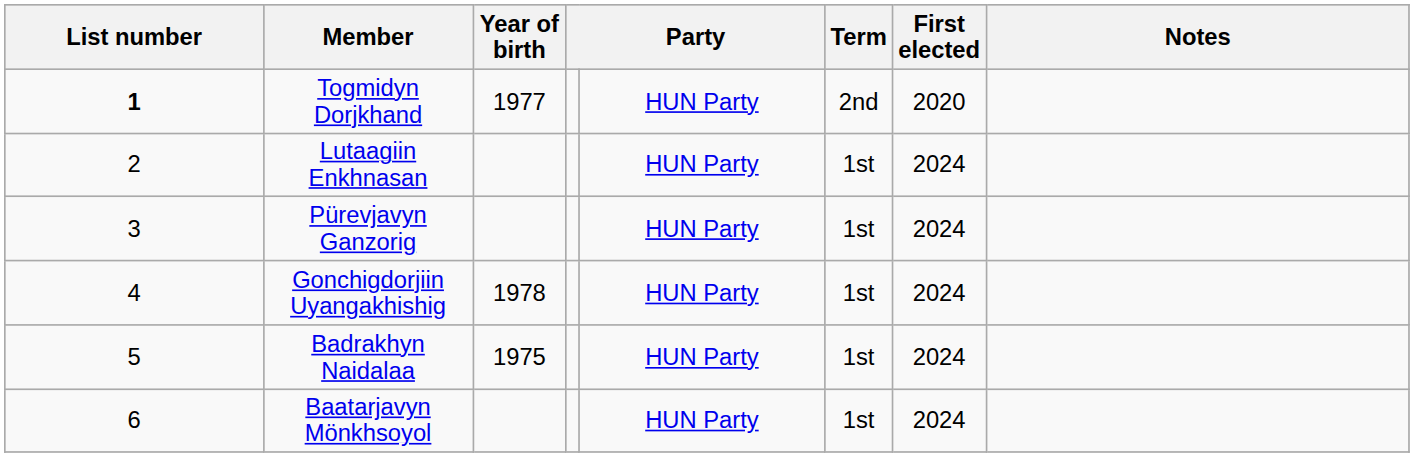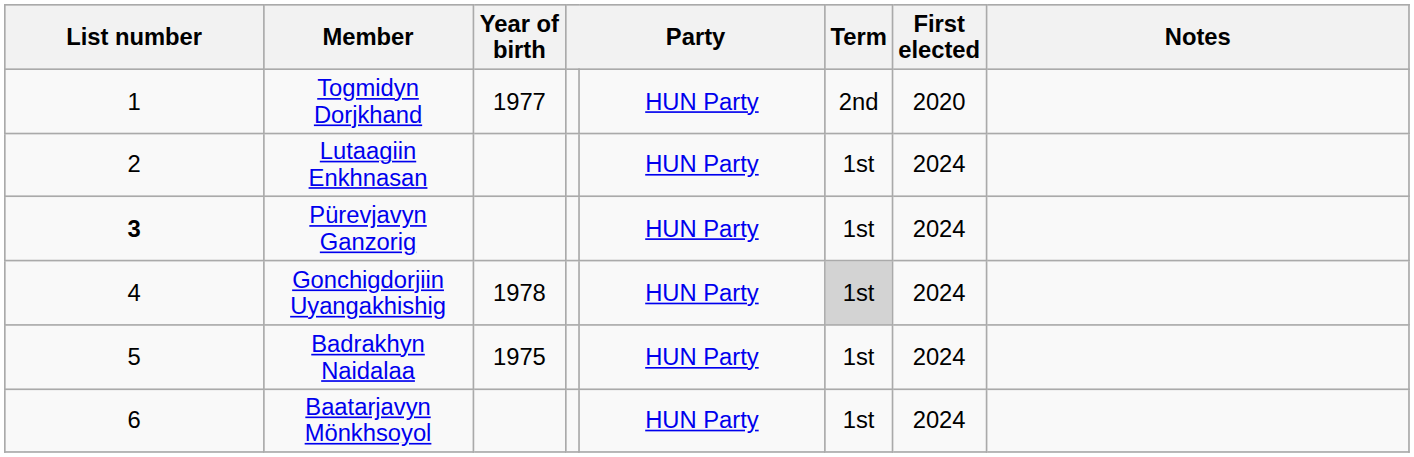Togmidyn Dorjkhand | List number: bold -> normal
Pürevjavyn Ganzorig | List number: normal -> bold
Gonchigdorjiin Uyangakhishig | Term: no background -> lightgrey background
